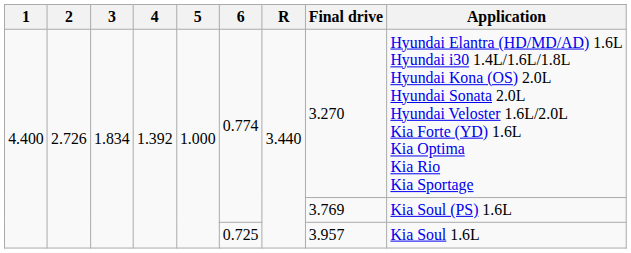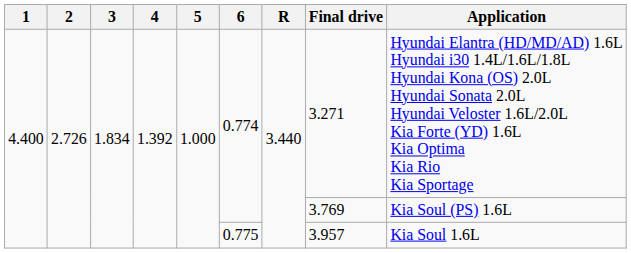row 2 | Final drive: 3.270 -> 3.271
row 4 | 6: 0.725 -> 0.775
